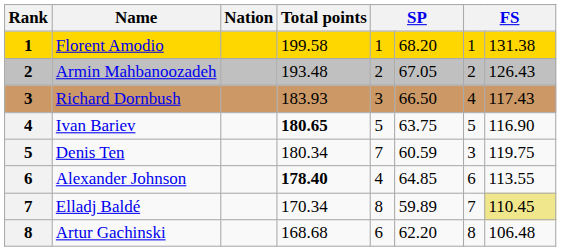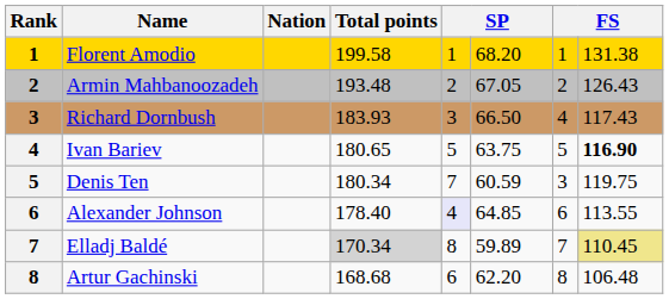Ivan Bariev | Total points: bold -> normal
Ivan Bariev | column 8: normal -> bold
Alexander Johnson | Total points: bold -> normal
Alexander Johnson | column 5: no background -> lavender background
Elladj Baldé | Total points: no background -> lightgrey background
